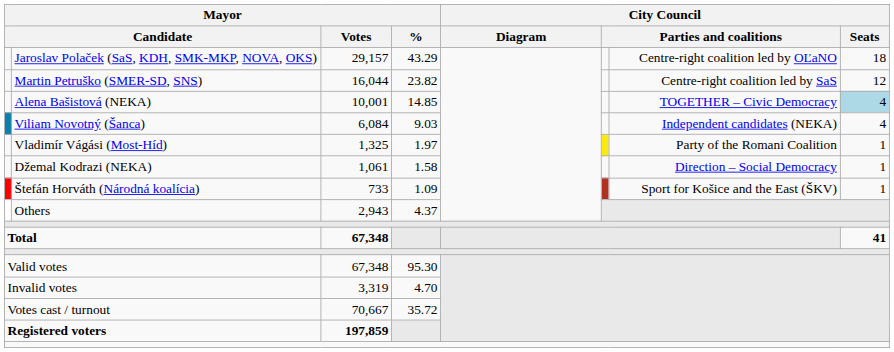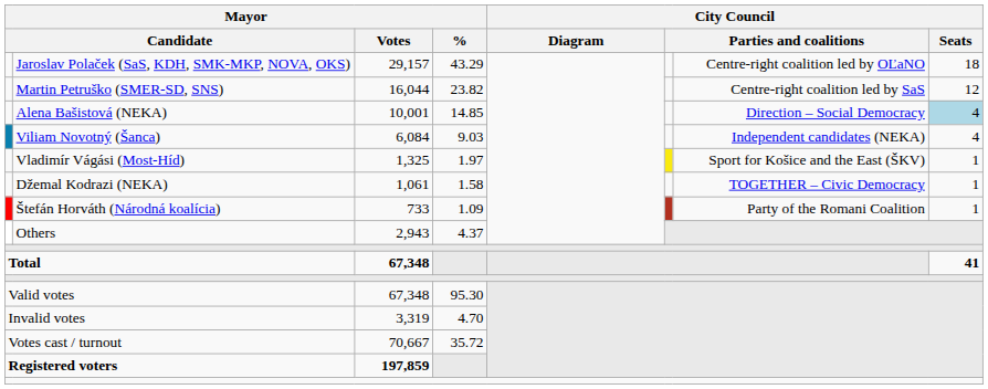Alena Bašistová (NEKA) | column 7: TOGETHER – Civic Democracy -> Direction – Social Democracy
Vladimír Vágási (Most-Híd) | column 7: Party of the Romani Coalition -> Sport for Košice and the East (ŠKV)
Džemal Kodrazi (NEKA) | column 7: Direction – Social Democracy -> TOGETHER – Civic Democracy
Štefán Horváth (Národná koalícia) | column 7: Sport for Košice and the East (ŠKV) -> Party of the Romani Coalition
